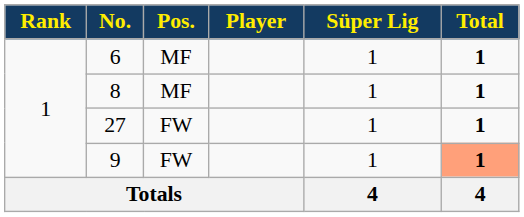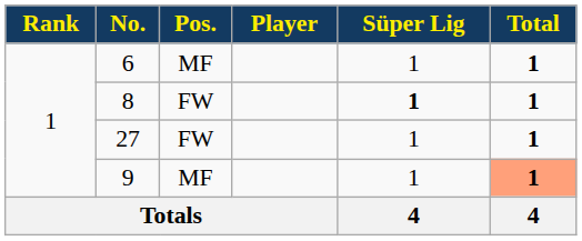8 | Pos.: MF -> FW
8 | Süper Lig: normal -> bold
9 | Pos.: FW -> MF
